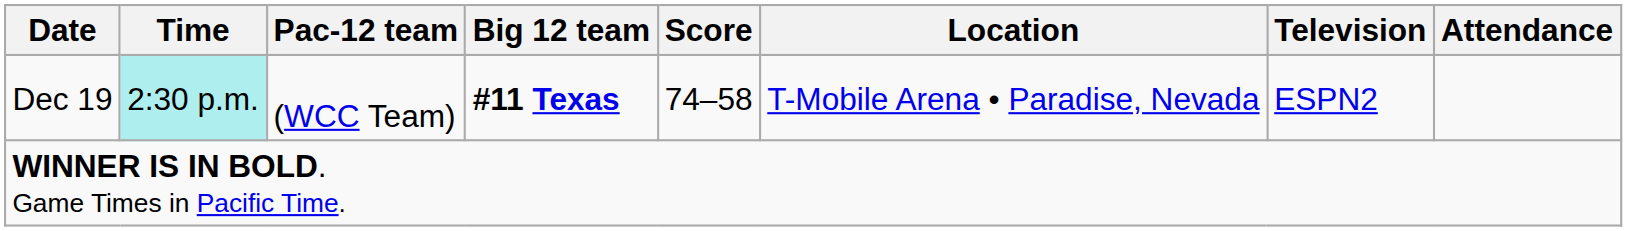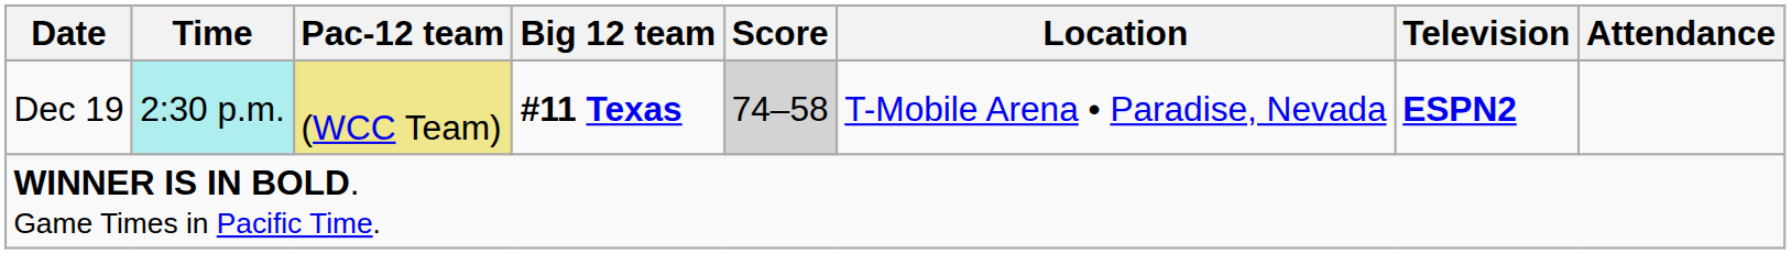Dec 19 | Pac-12 team: no background -> khaki background
Dec 19 | Score: no background -> lightgrey background
Dec 19 | Television: normal -> bold
